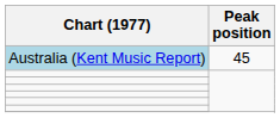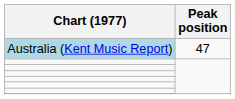row 2 | Peak position: 45 -> 47
